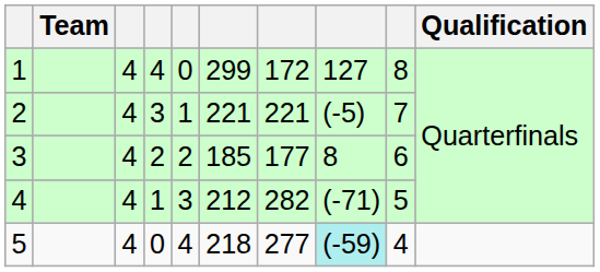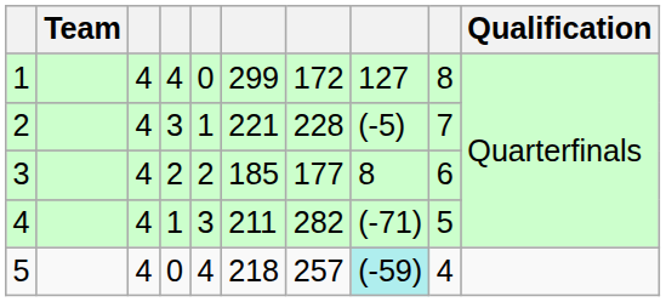row 3 | column 7: 221 -> 228
row 5 | column 6: 212 -> 211
row 6 | column 7: 277 -> 257
